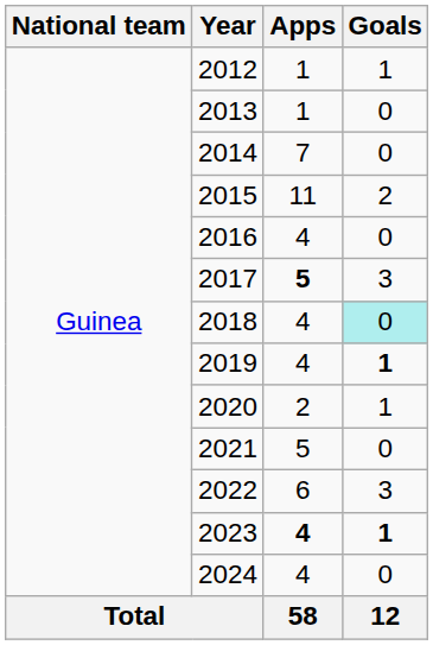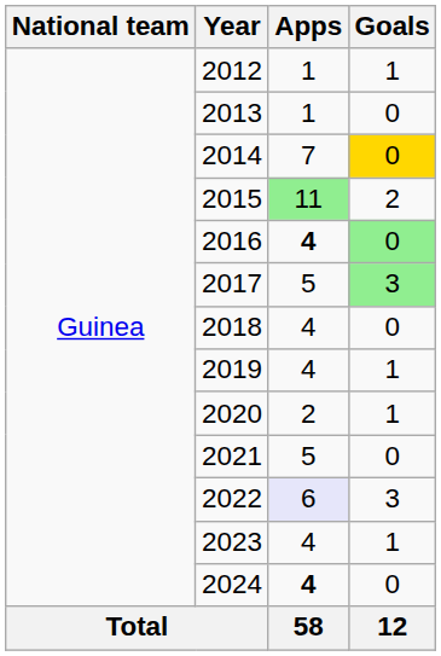2014 | Goals: no background -> gold background
2015 | Apps: no background -> lightgreen background
2016 | Apps: normal -> bold
2016 | Goals: no background -> lightgreen background
2017 | Apps: bold -> normal
2017 | Goals: no background -> lightgreen background
2018 | Goals: paleturquoise background -> no background
2019 | Goals: bold -> normal
2022 | Apps: no background -> lavender background
2023 | Apps: bold -> normal
2023 | Goals: bold -> normal
2024 | Apps: normal -> bold
